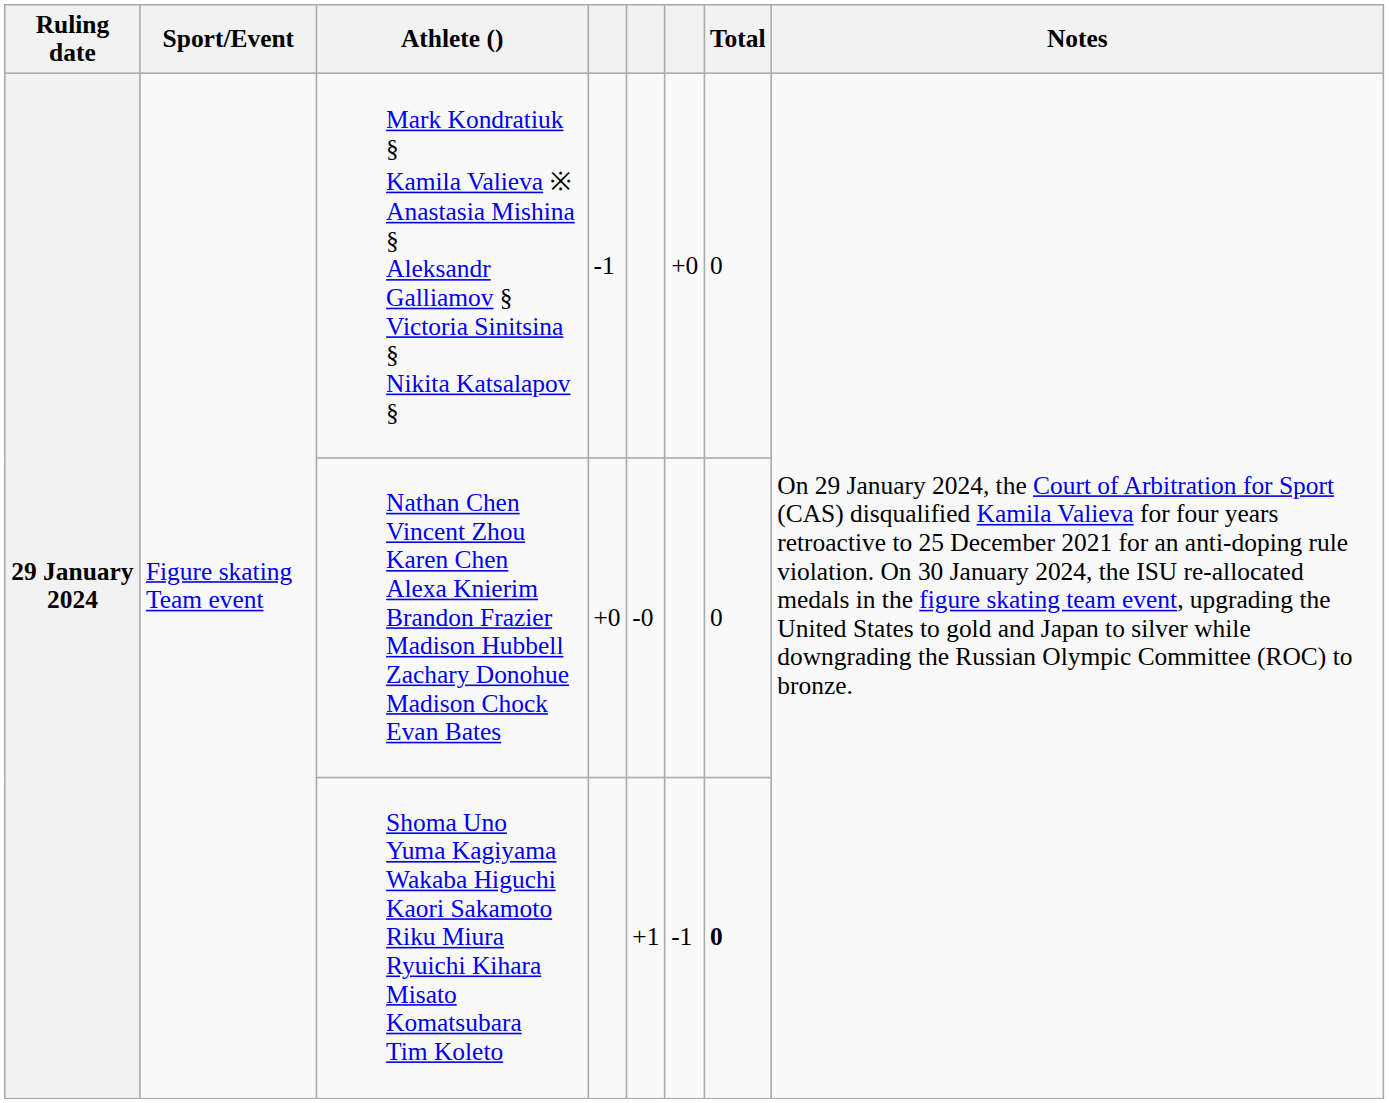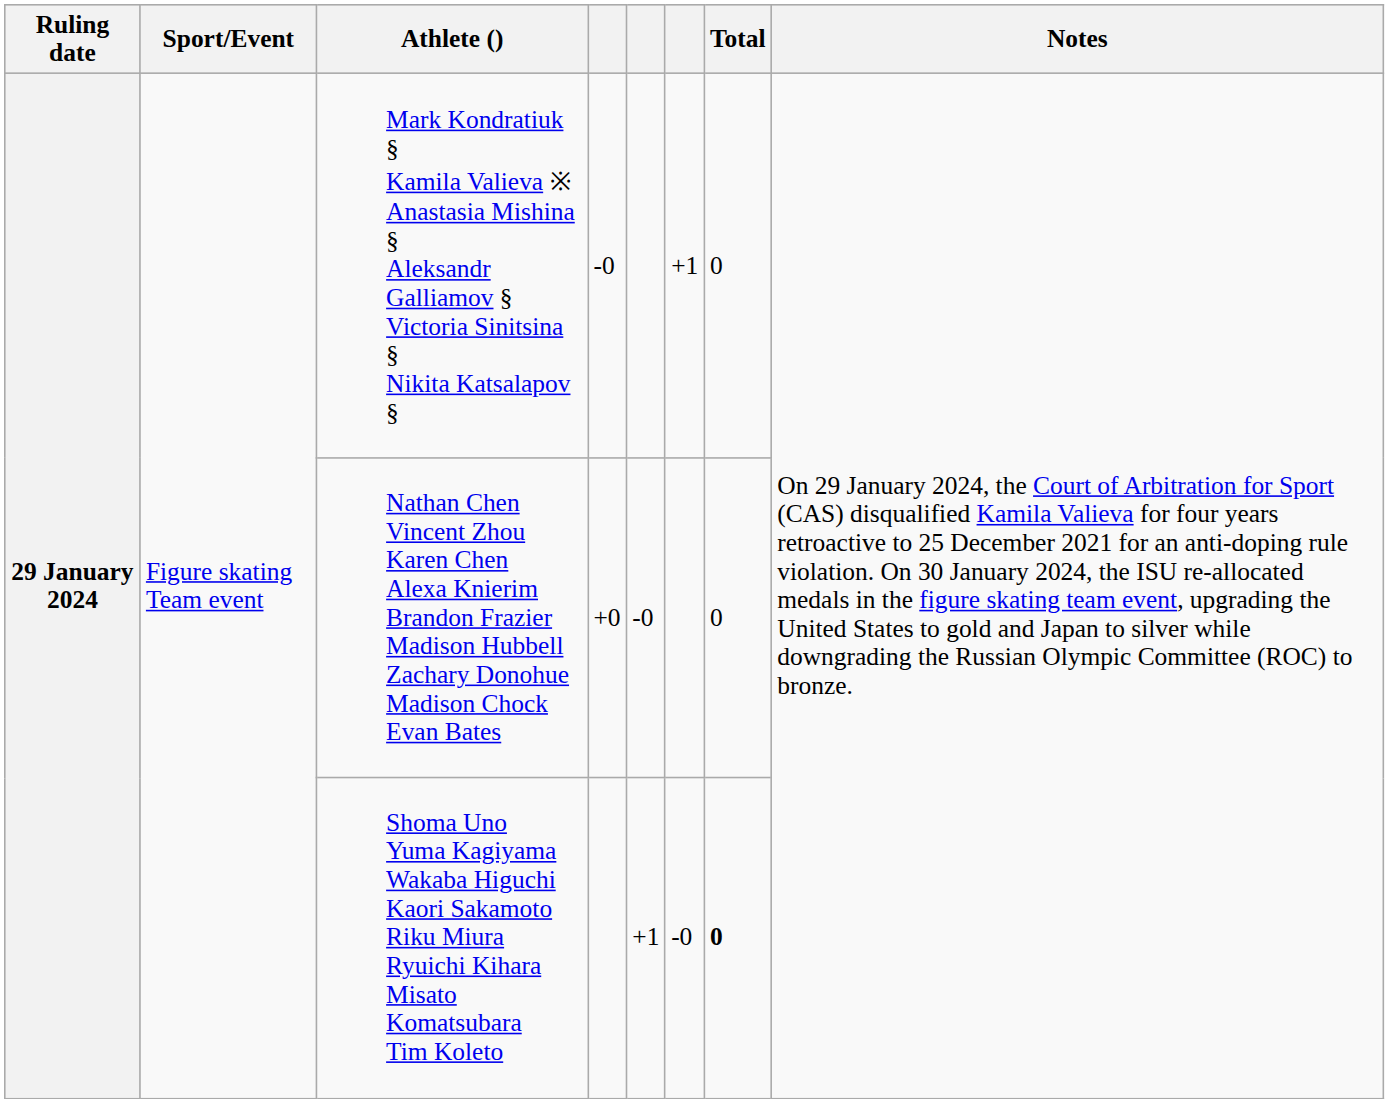row 2 | column 4: -1 -> -0
row 2 | column 6: +0 -> +1
row 4 | column 6: -1 -> -0
